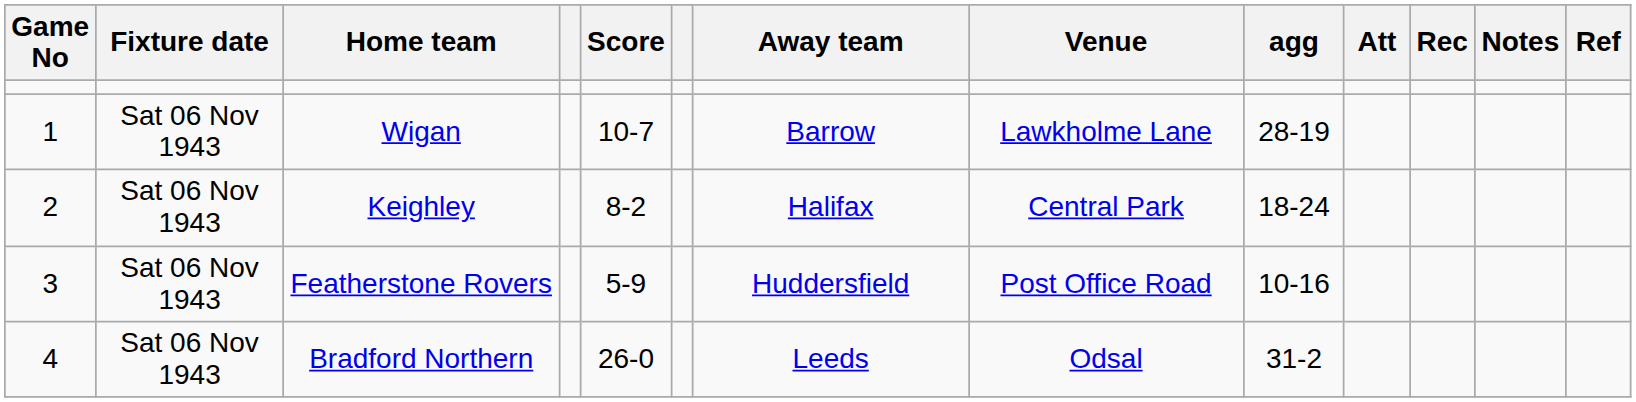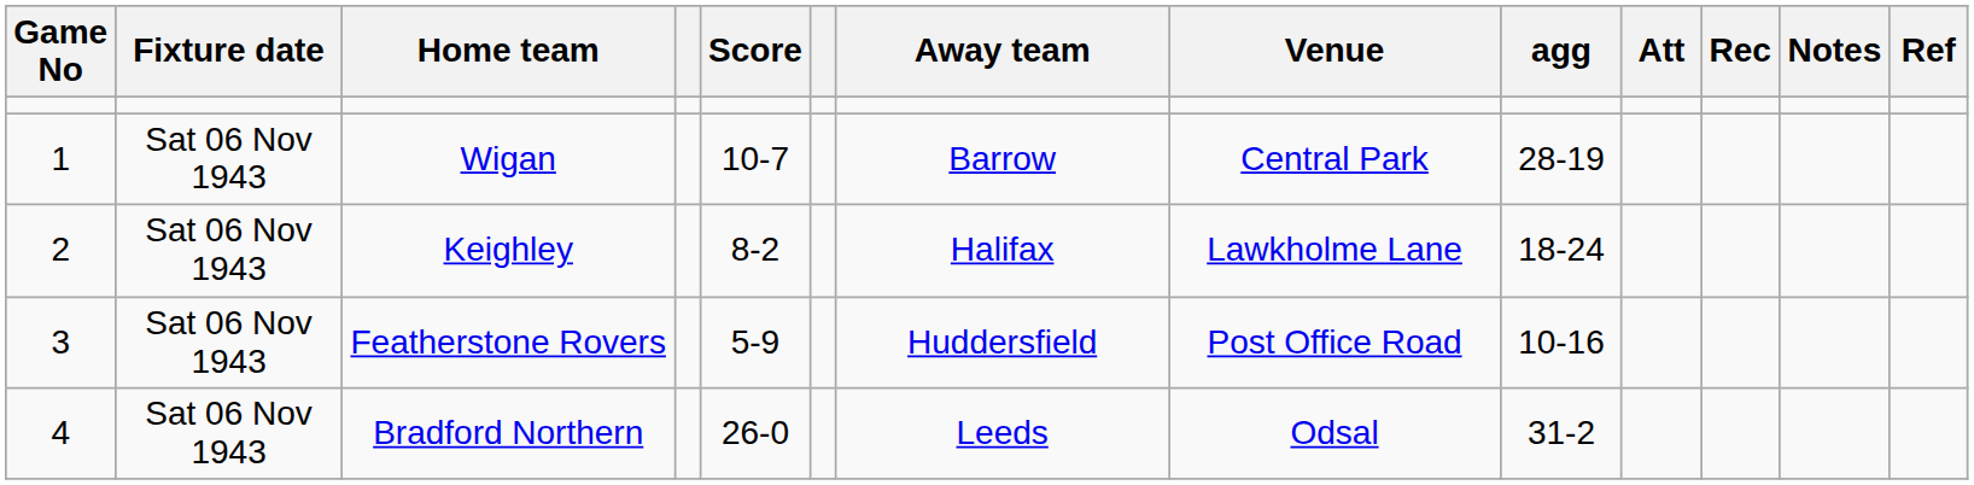Wigan | Venue: Lawkholme Lane -> Central Park
Keighley | Venue: Central Park -> Lawkholme Lane
